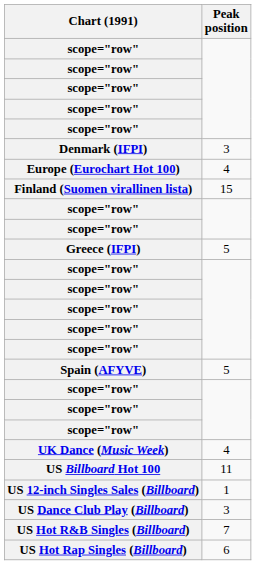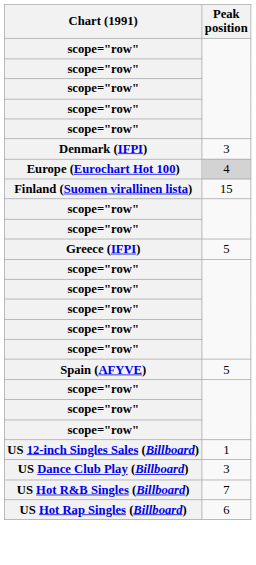Europe (Eurochart Hot 100) | Peak position: no background -> lightgrey background
- row: UK Dance (Music Week) | 4
- row: US Billboard Hot 100 | 11
